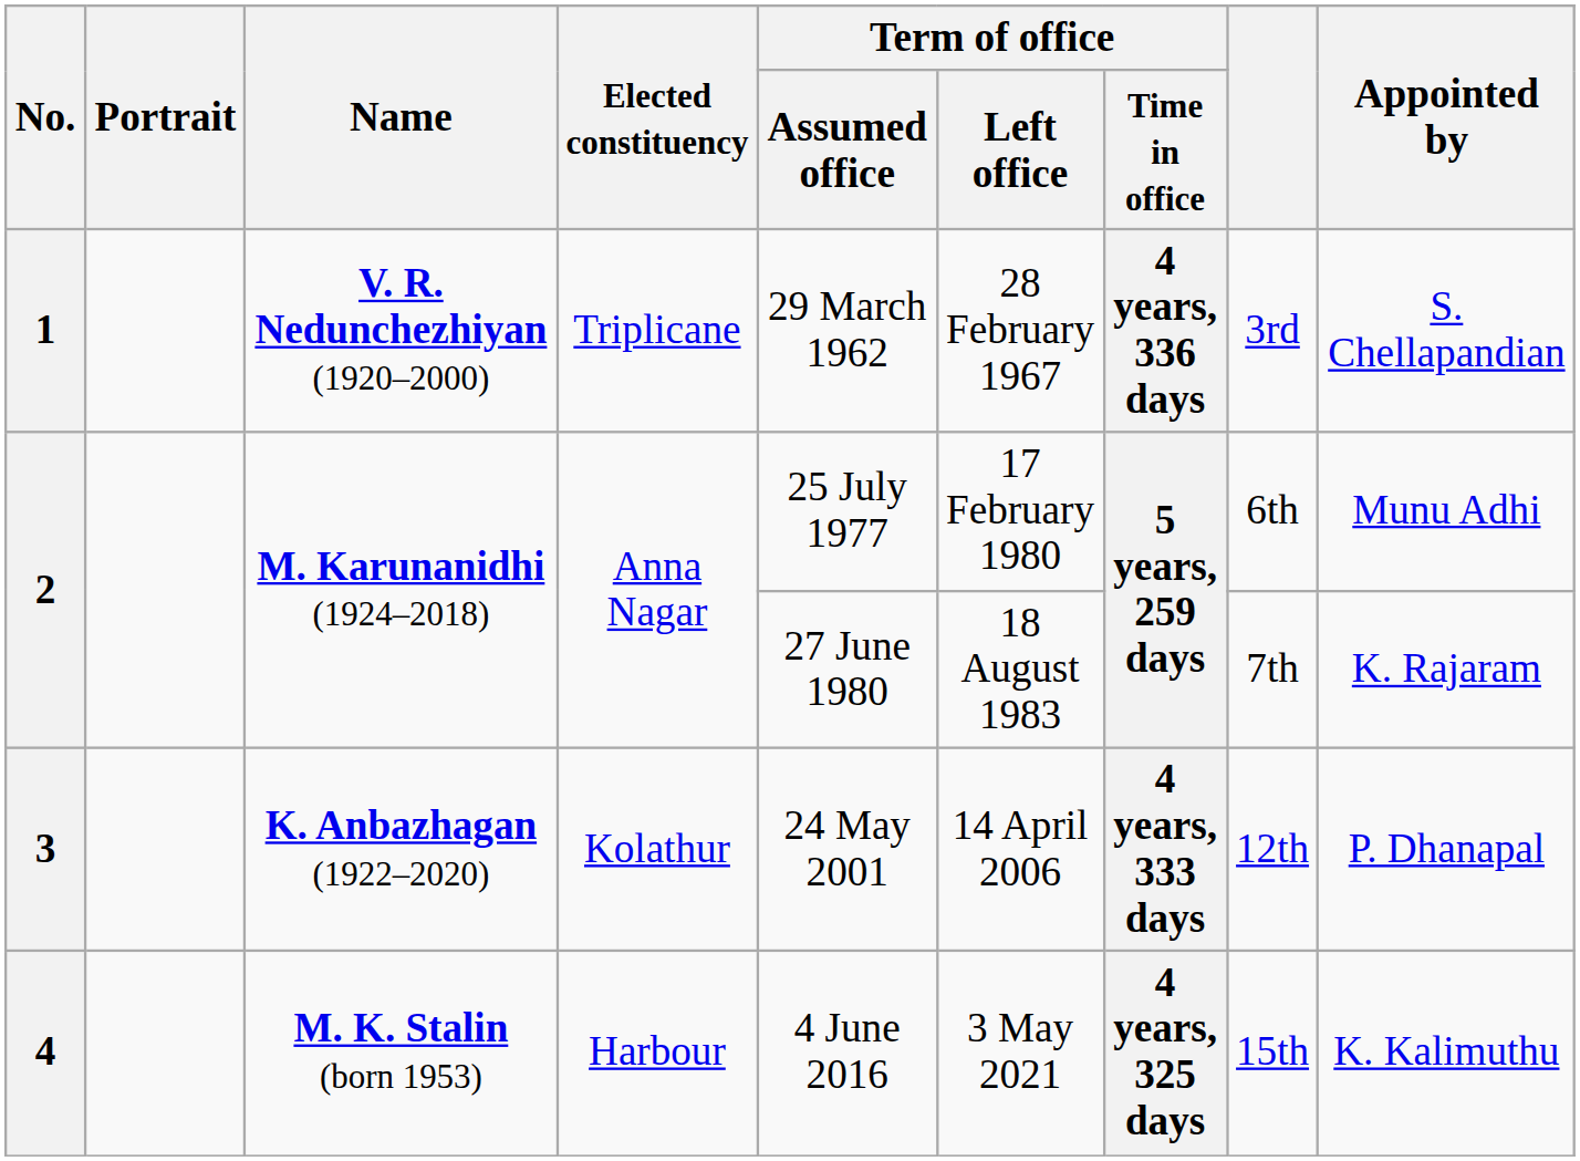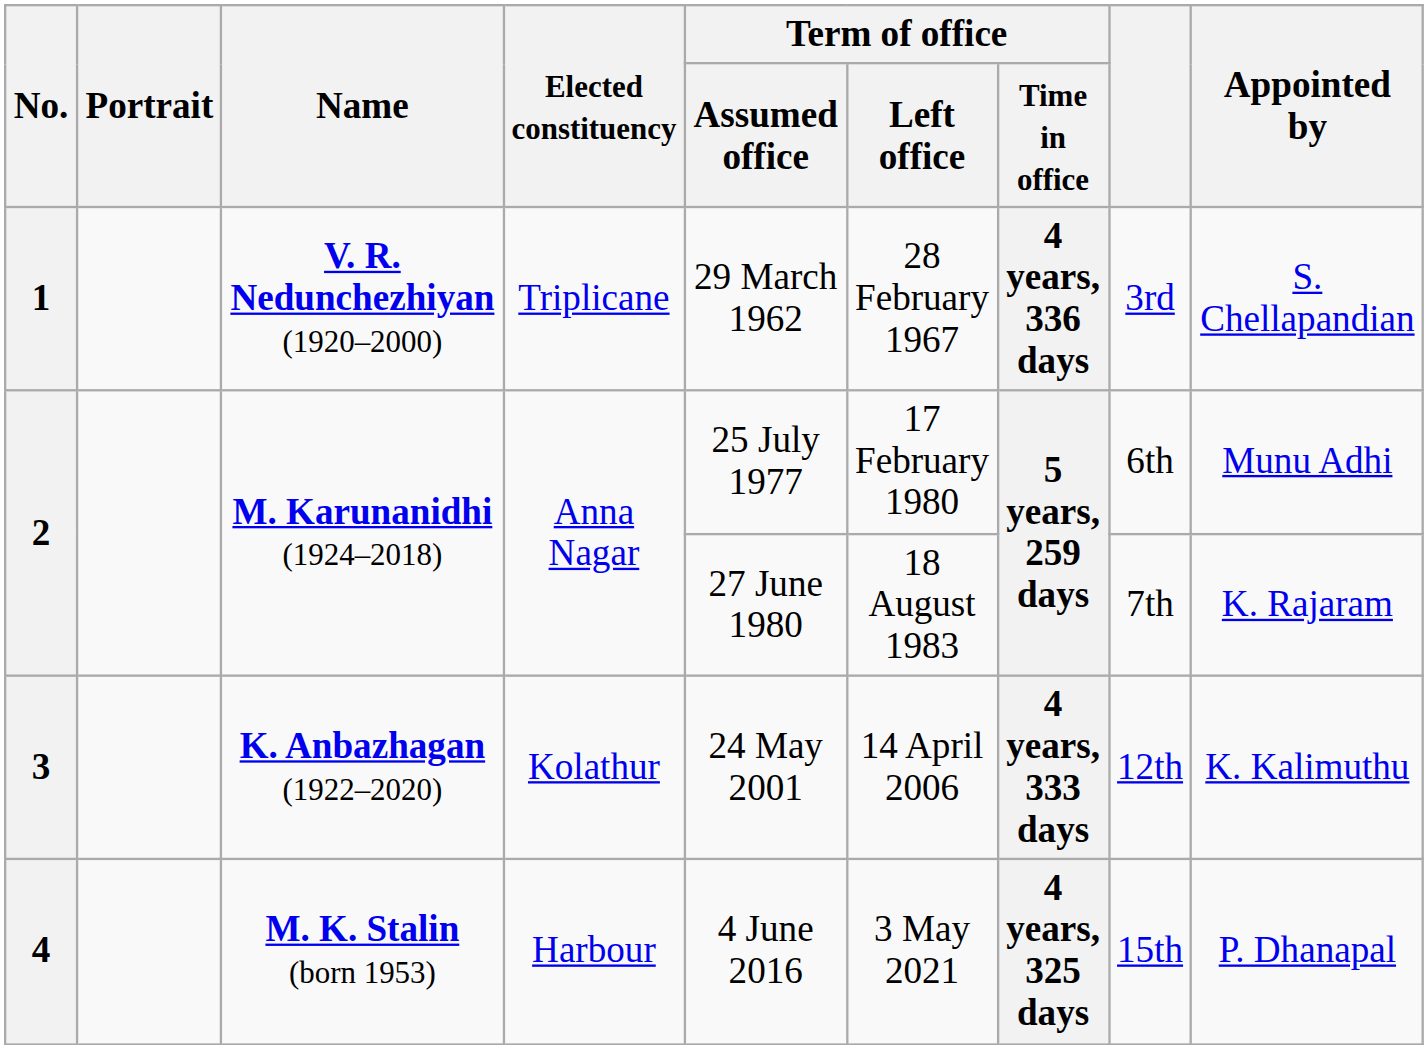3 | Appointed by: P. Dhanapal -> K. Kalimuthu
4 | Appointed by: K. Kalimuthu -> P. Dhanapal
